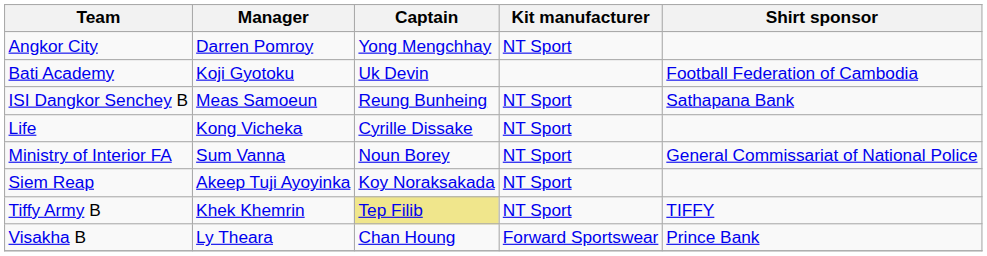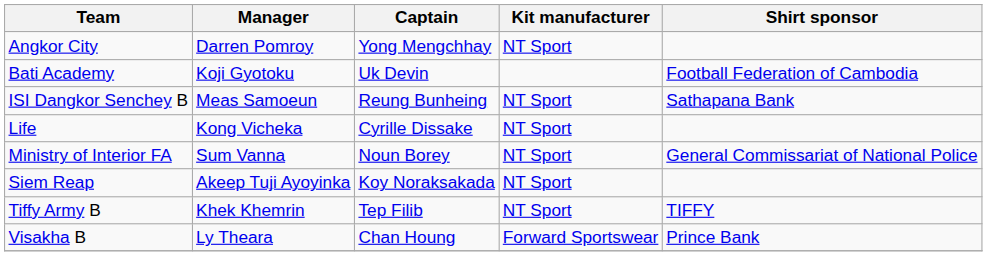Tiffy Army B | Captain: khaki background -> no background
